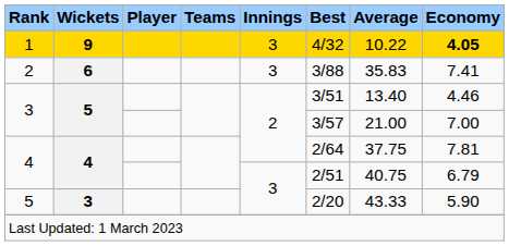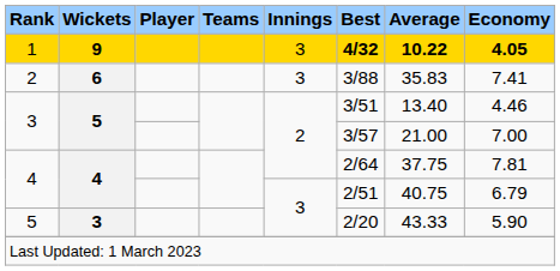1 | Best: normal -> bold
1 | Average: normal -> bold
